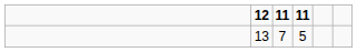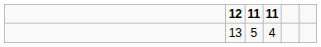row 2 | column 3: 7 -> 5
row 2 | column 4: 5 -> 4
